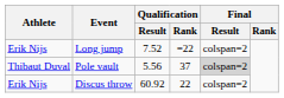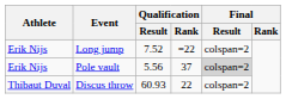Pole vault | Athlete: Thibaut Duval -> Erik Nijs
Discus throw | Athlete: Erik Nijs -> Thibaut Duval
Discus throw | Qualification / Result: 60.92 -> 60.93
